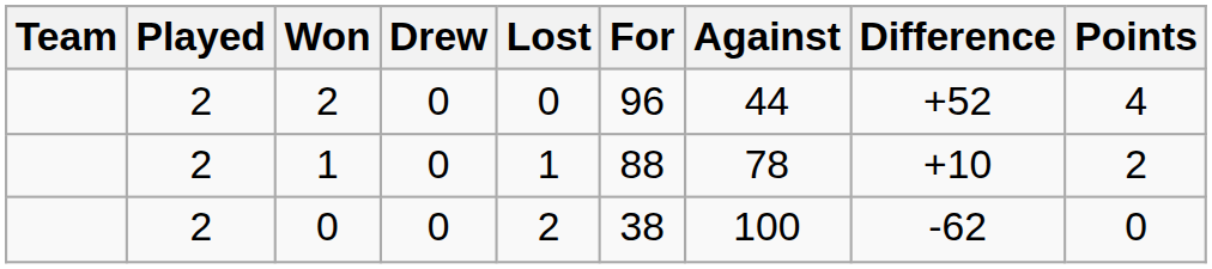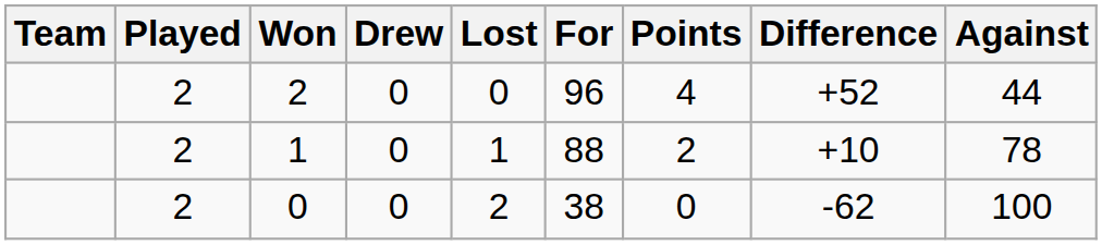columns swapped: Against <-> Points
